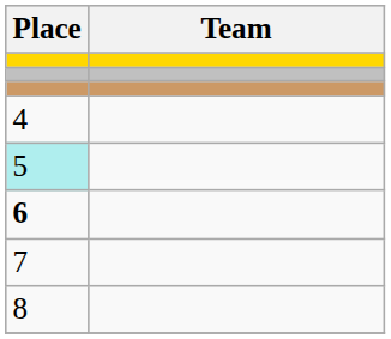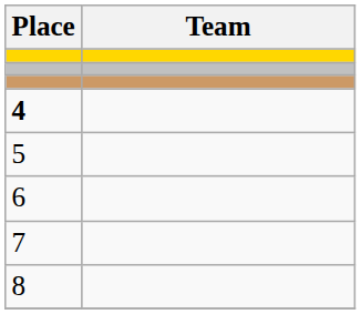row 5 | Place: normal -> bold
row 6 | Place: paleturquoise background -> no background
row 7 | Place: bold -> normal
